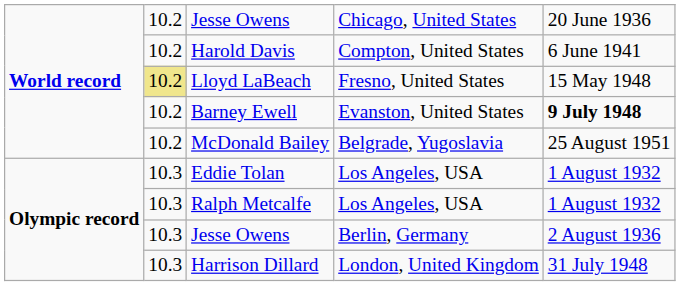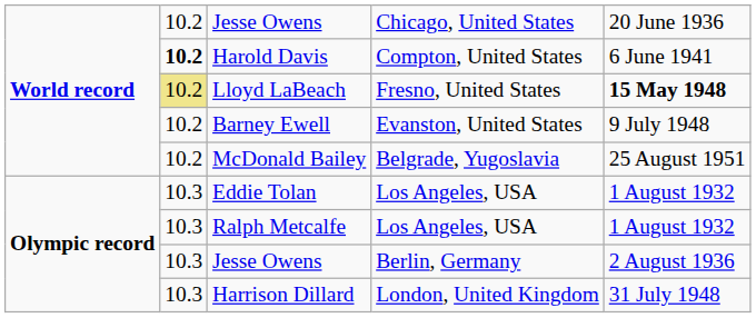Harold Davis | column 2: normal -> bold
Lloyd LaBeach | column 5: normal -> bold
Barney Ewell | column 5: bold -> normal
